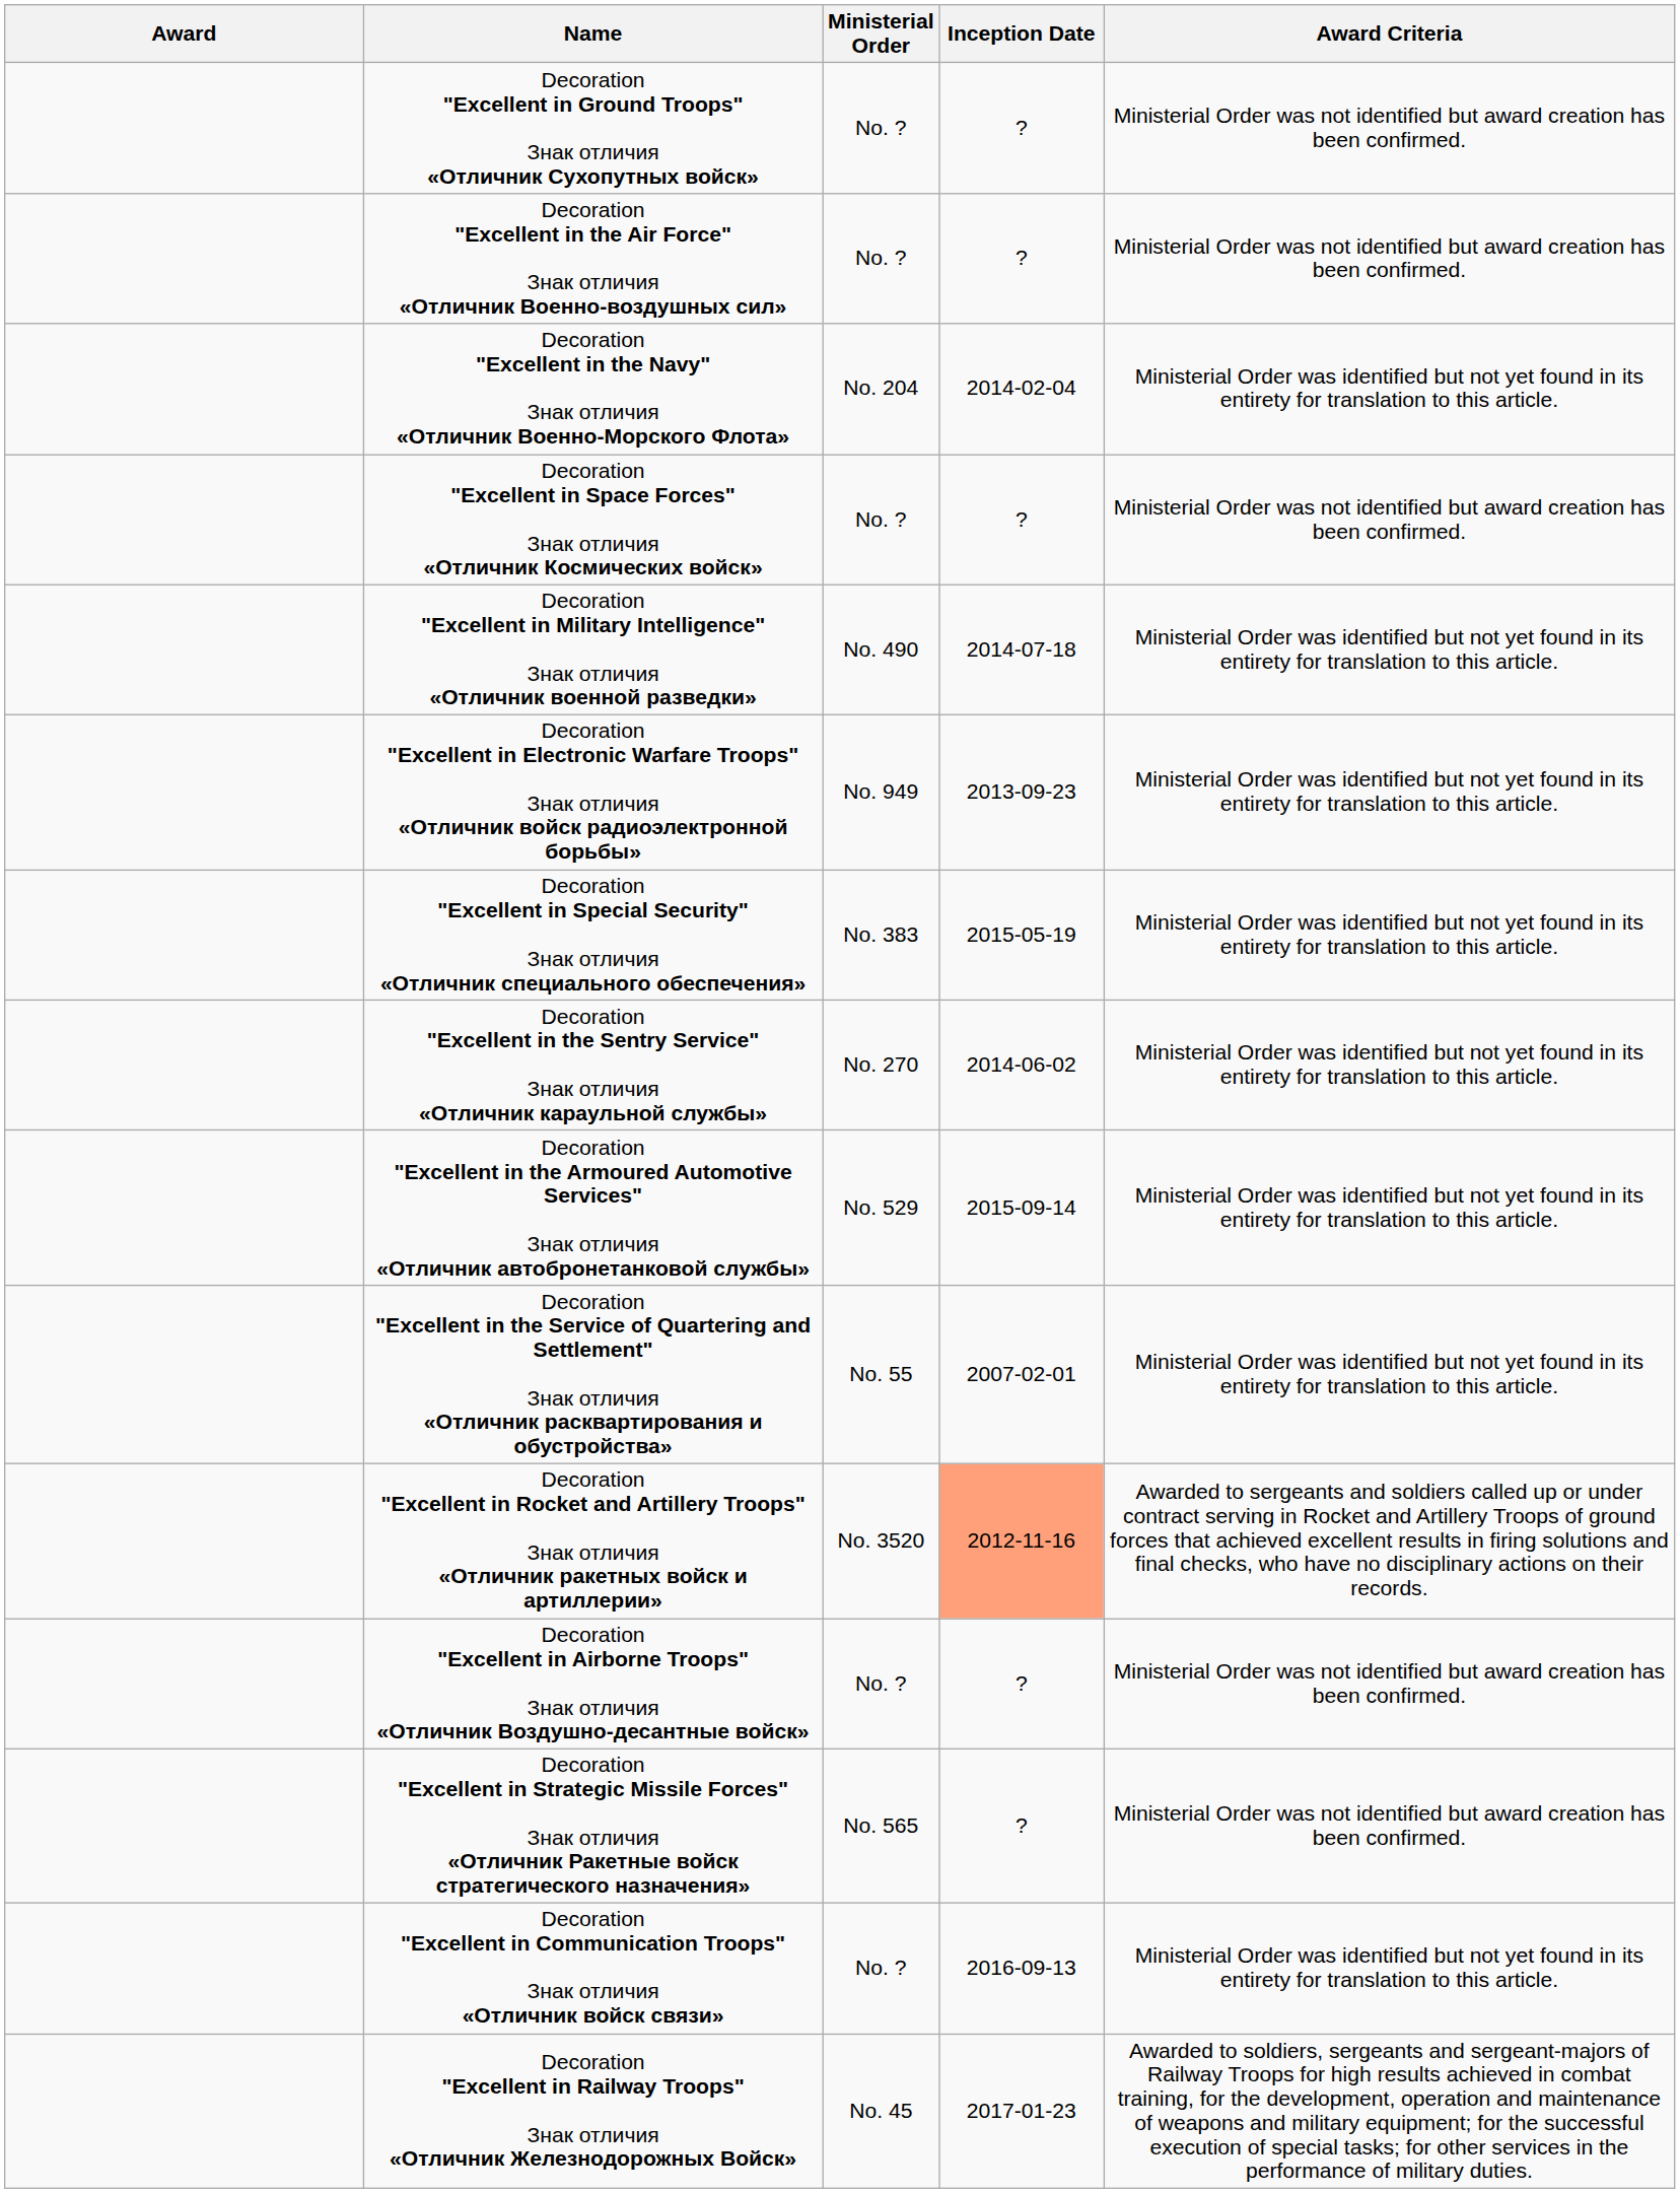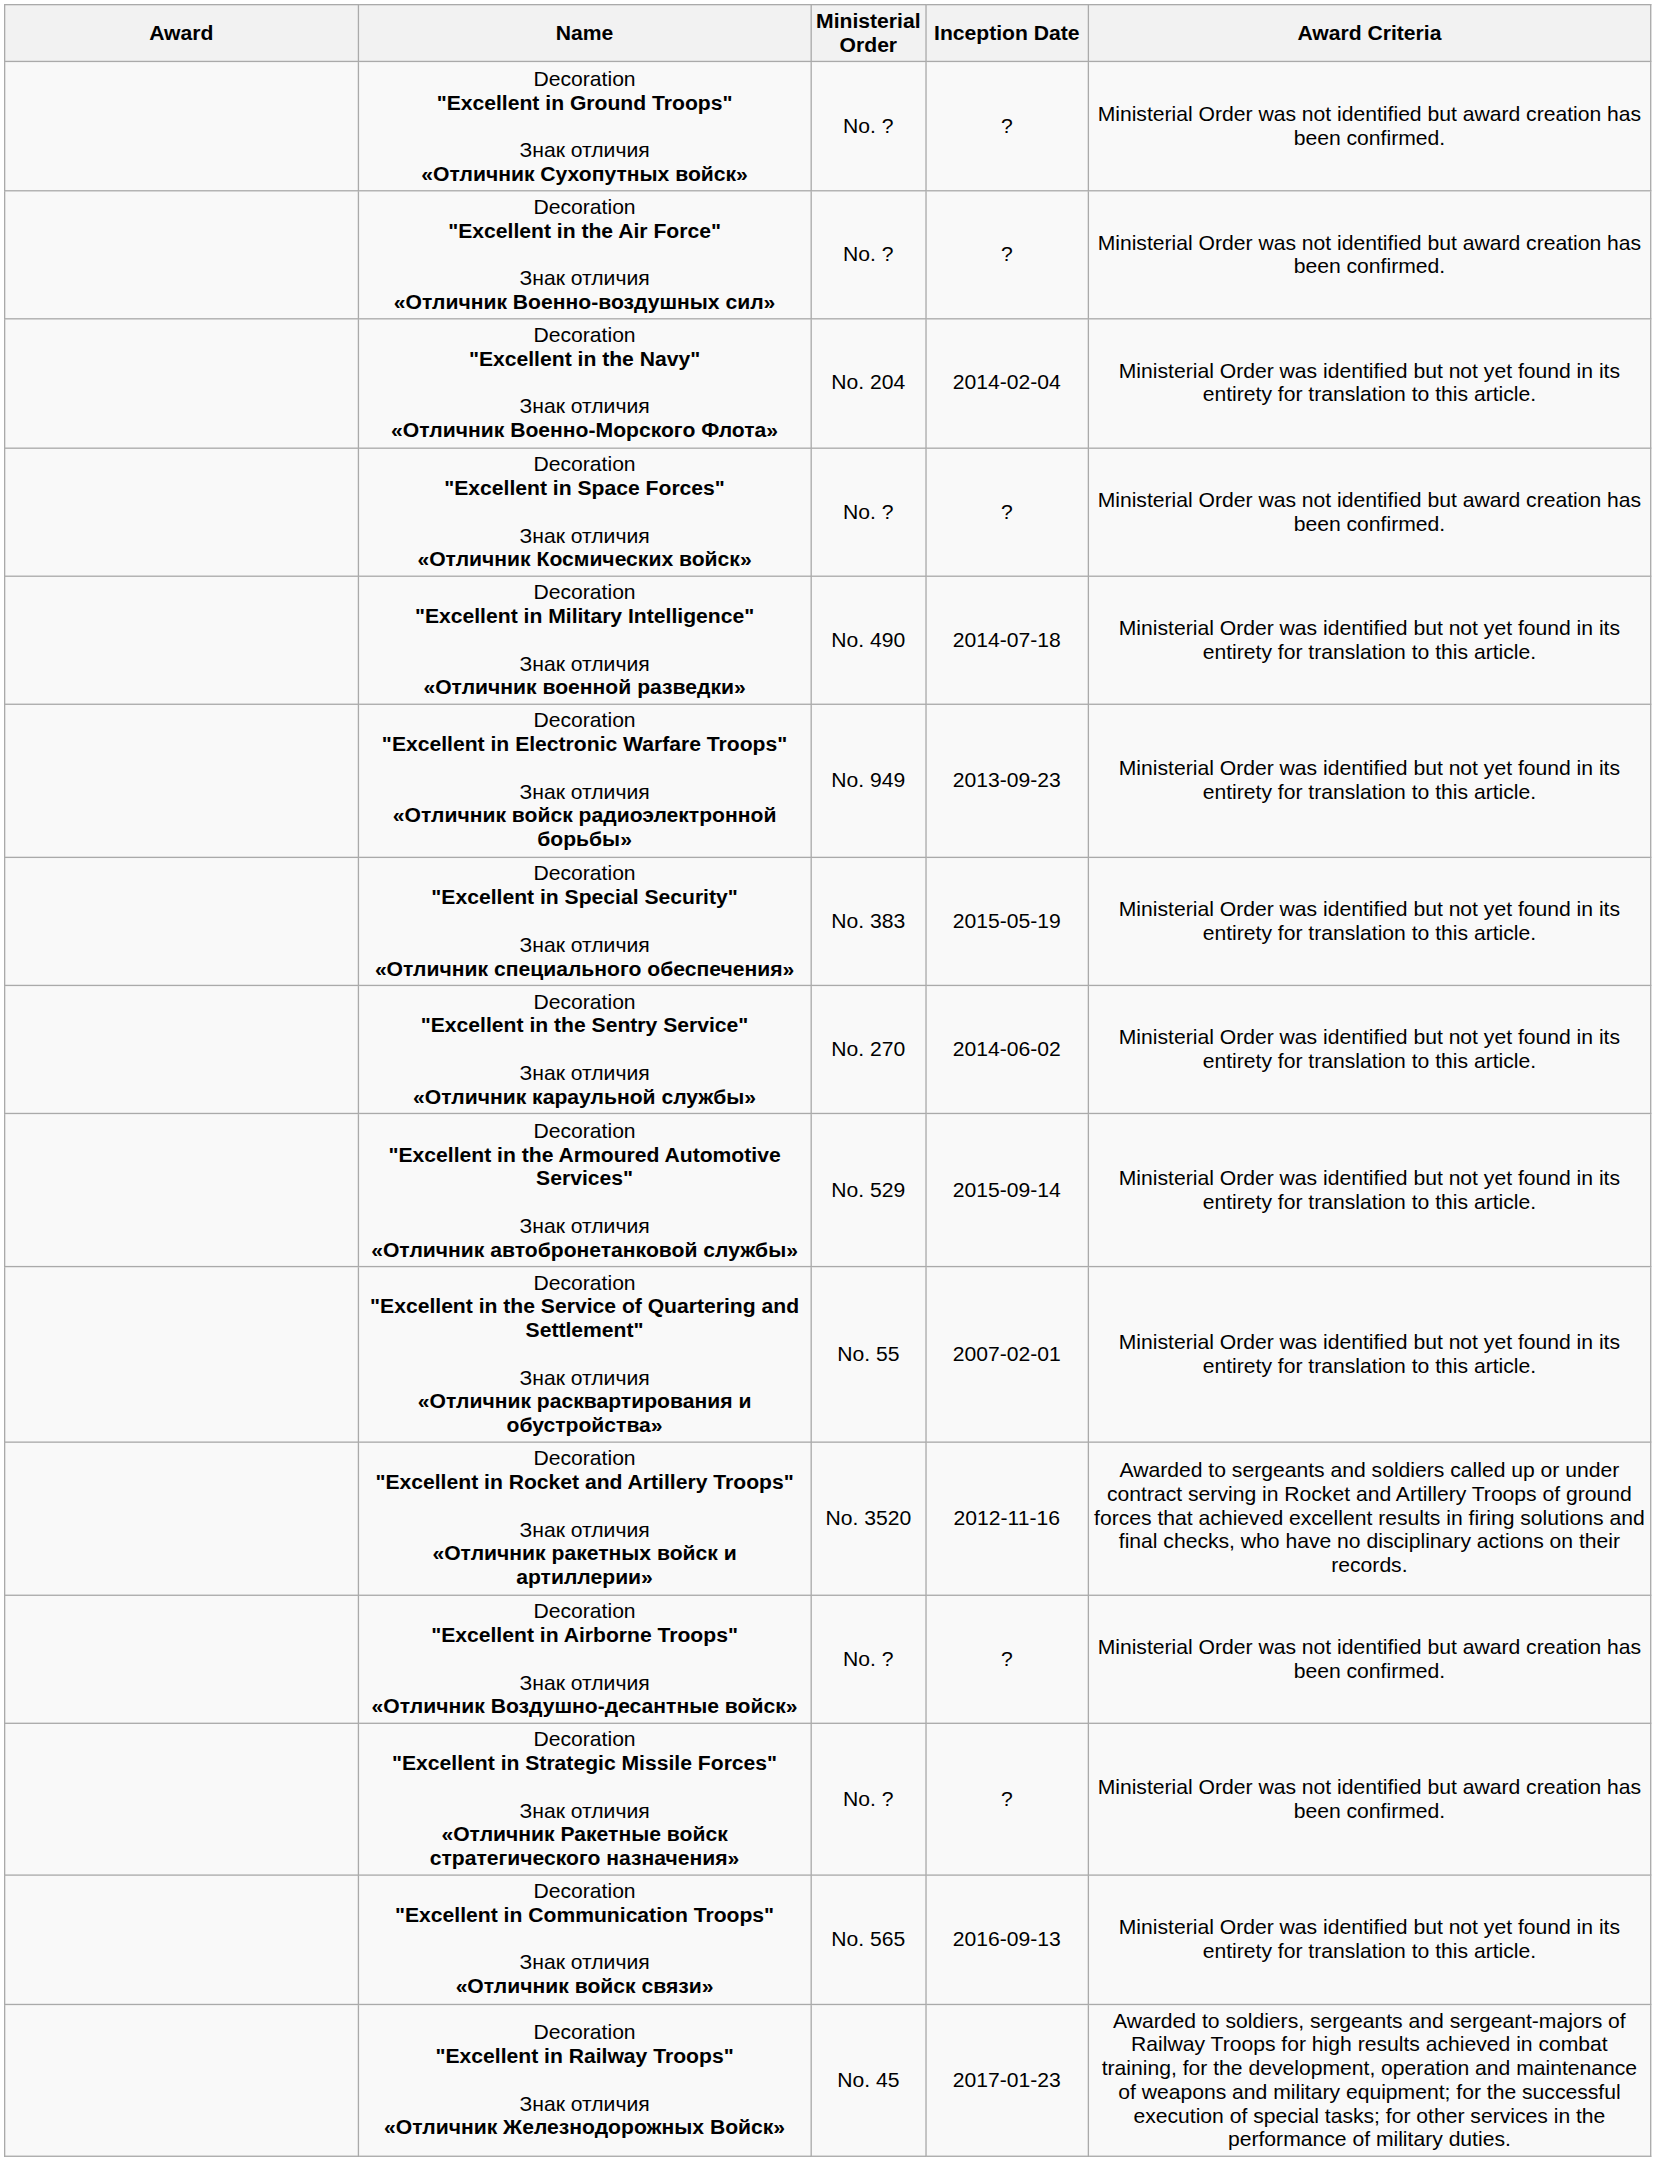row 12 | Inception Date: lightsalmon background -> no background
row 14 | Ministerial Order: No. 565 -> No. ?
row 15 | Ministerial Order: No. ? -> No. 565
